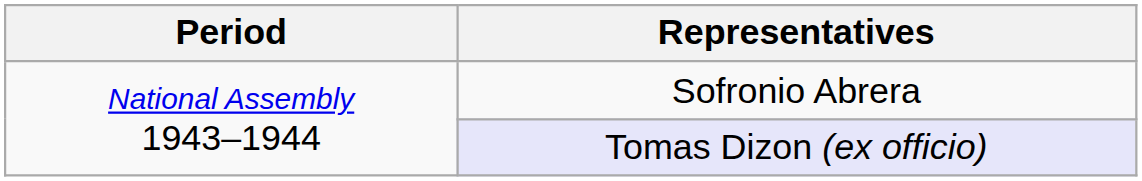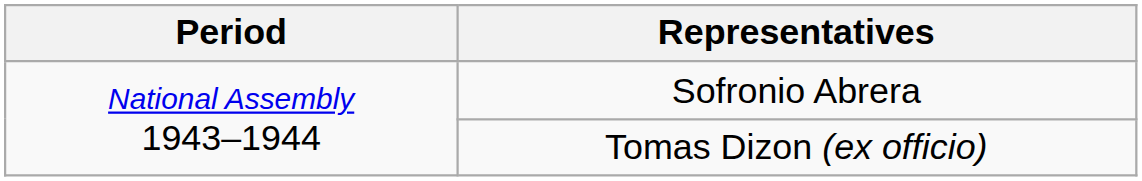Tomas Dizon (ex officio) | Representatives: lavender background -> no background
